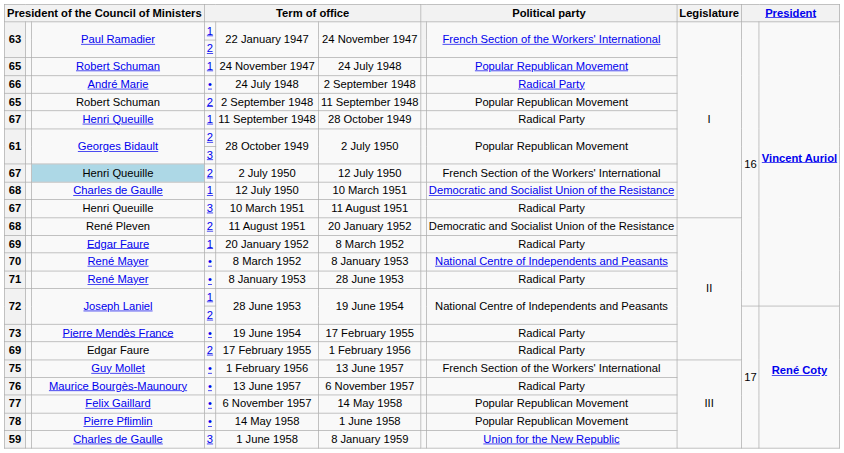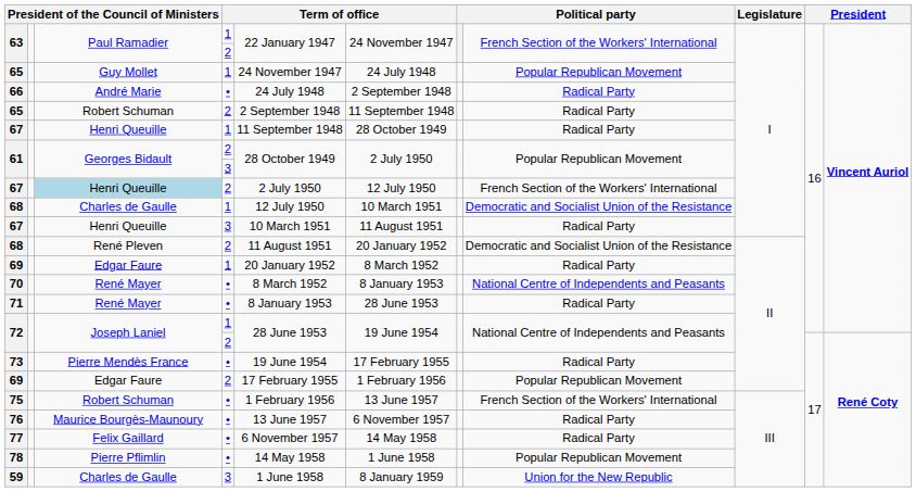65 / 1 | column 3: Robert Schuman -> Guy Mollet
65 / 2 | column 8: Popular Republican Movement -> Radical Party
69 / 2 | column 8: Radical Party -> Popular Republican Movement
75 | column 3: Guy Mollet -> Robert Schuman
77 | column 8: Popular Republican Movement -> Radical Party
